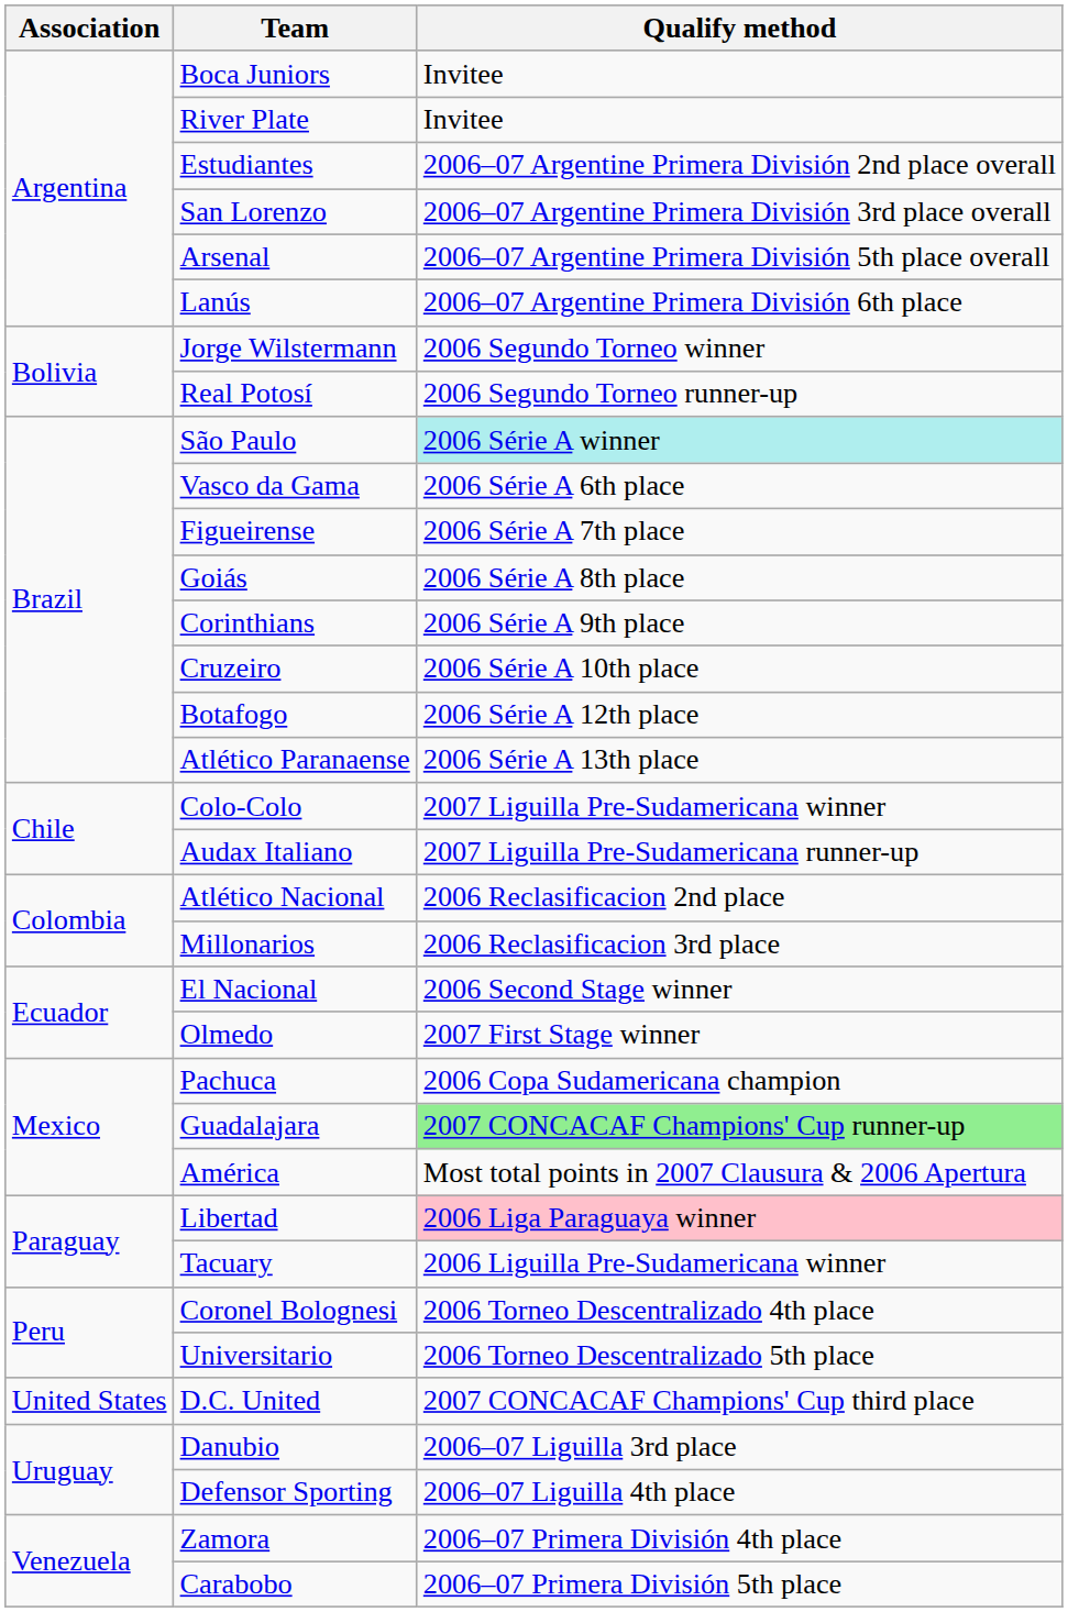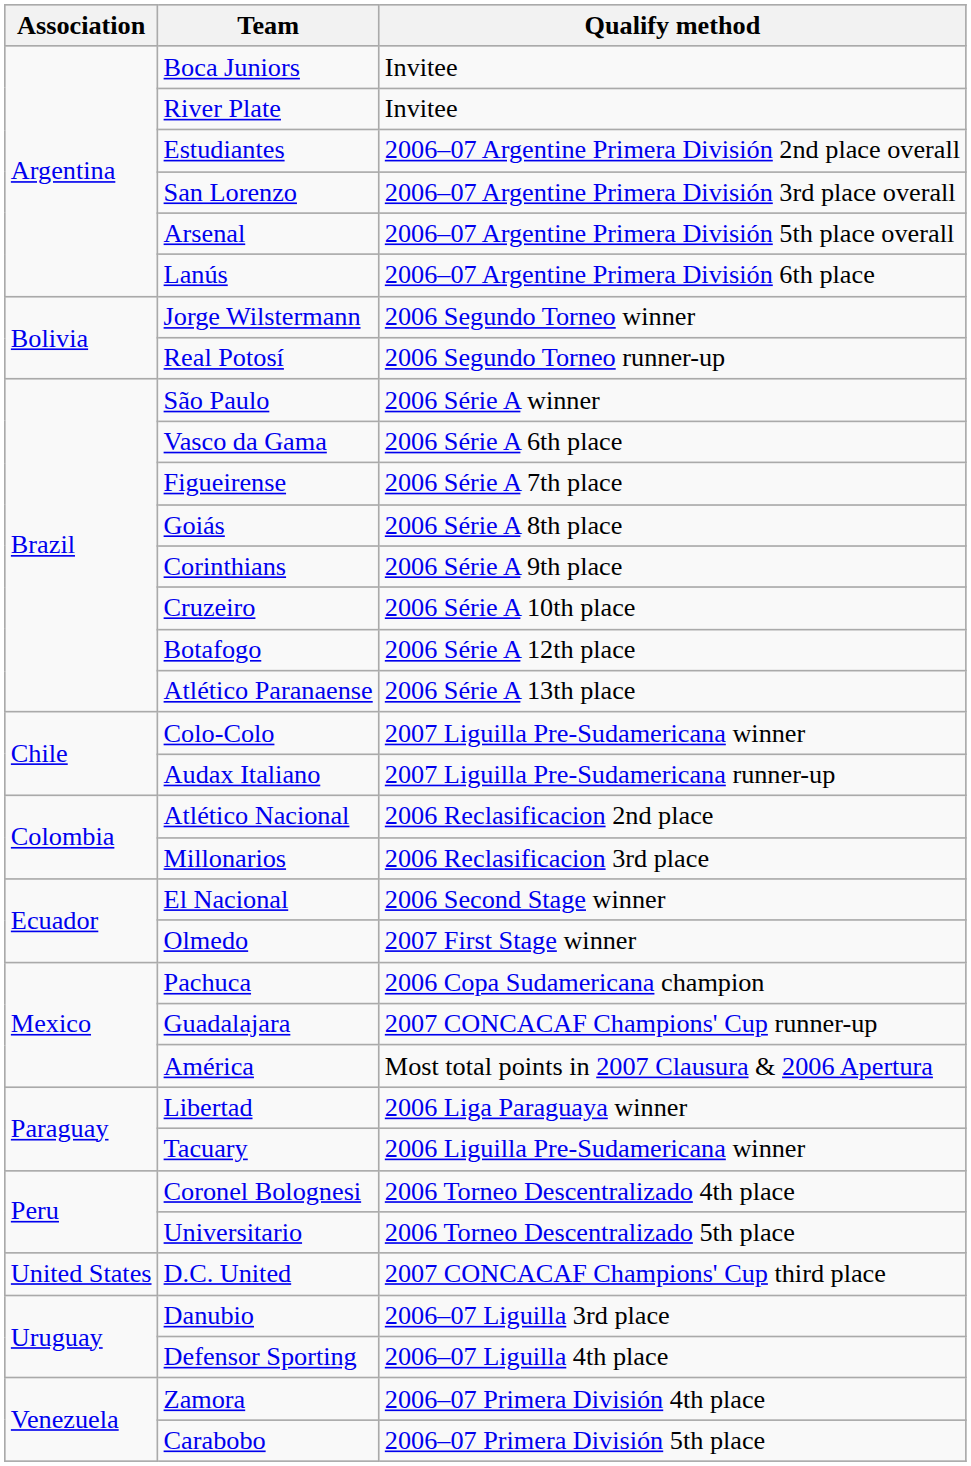São Paulo | Qualify method: paleturquoise background -> no background
Guadalajara | Qualify method: lightgreen background -> no background
Libertad | Qualify method: pink background -> no background
